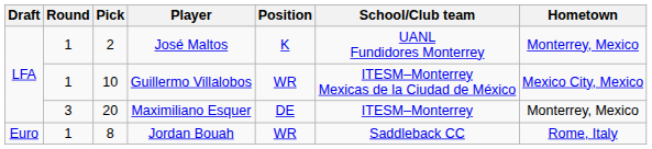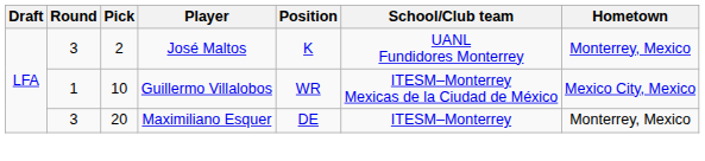José Maltos | Round: 1 -> 3
- row: Euro | 1 | 8 | Jordan Bouah | WR | Saddleback CC | Rome, Italy
